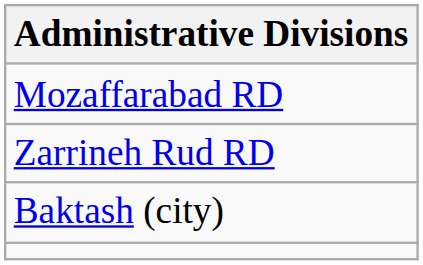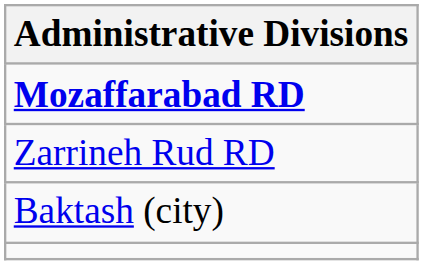row 2 | column 1: normal -> bold
